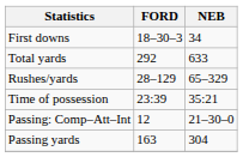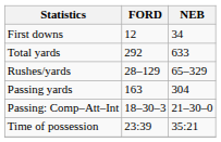First downs | FORD: 18–30–3 -> 12
rows swapped: Passing yards <-> Time of possession
Passing: Comp–Att–Int | FORD: 12 -> 18–30–3
